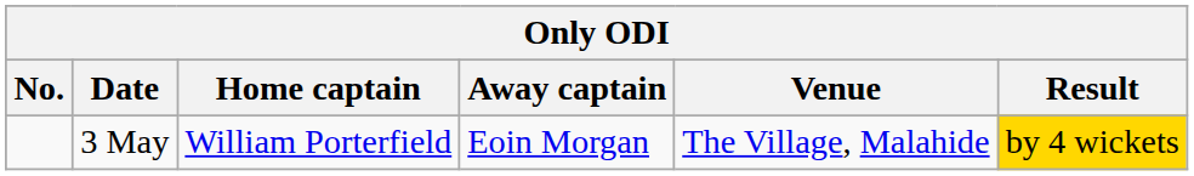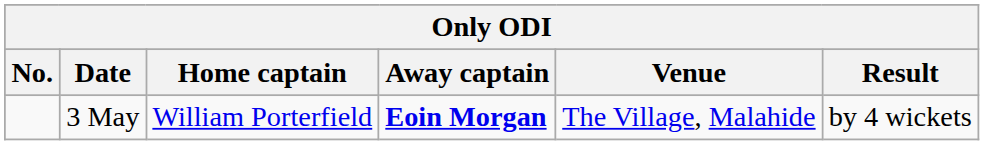3 May | Away captain: normal -> bold
3 May | Result: gold background -> no background
